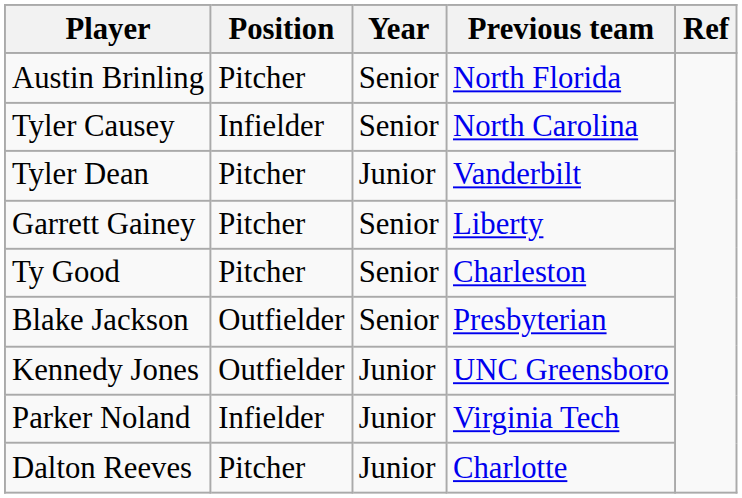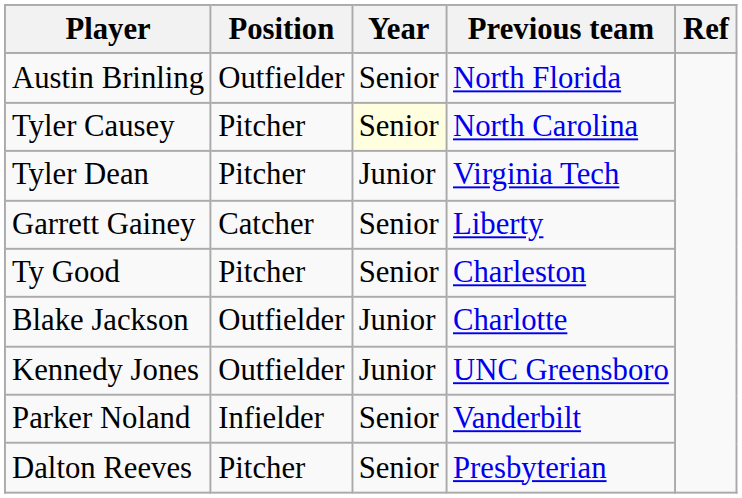Austin Brinling | Position: Pitcher -> Outfielder
Tyler Causey | Position: Infielder -> Pitcher
Tyler Causey | Year: no background -> lightyellow background
Tyler Dean | Previous team: Vanderbilt -> Virginia Tech
Garrett Gainey | Position: Pitcher -> Catcher
Blake Jackson | Year: Senior -> Junior
Blake Jackson | Previous team: Presbyterian -> Charlotte
Parker Noland | Year: Junior -> Senior
Parker Noland | Previous team: Virginia Tech -> Vanderbilt
Dalton Reeves | Year: Junior -> Senior
Dalton Reeves | Previous team: Charlotte -> Presbyterian
